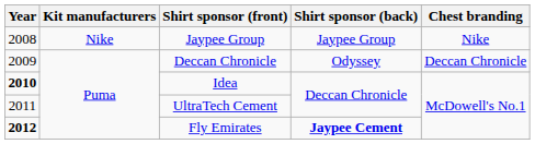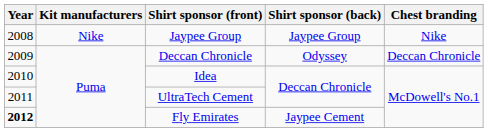Idea | Year: bold -> normal
Fly Emirates | Shirt sponsor (back): bold -> normal
